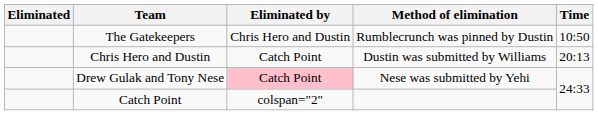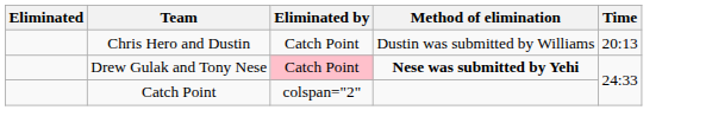- row: The Gatekeepers | Chris Hero and Dustin | Rumblecrunch was pinned by Dustin | 10:50
Drew Gulak and Tony Nese | Method of elimination: normal -> bold
